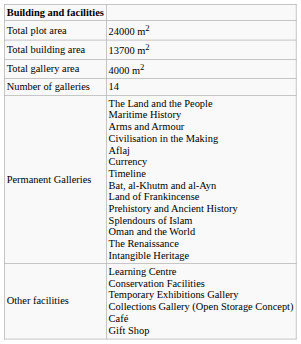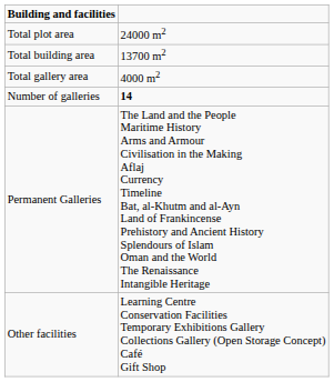Number of galleries | column 2: normal -> bold
